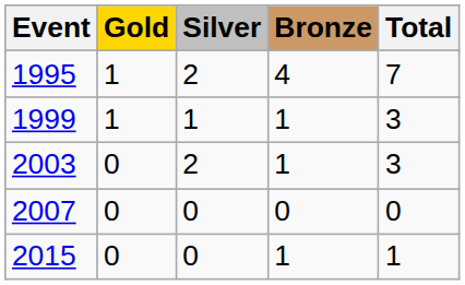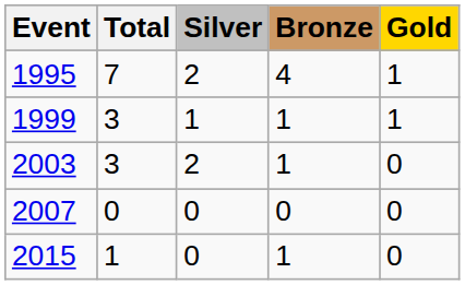columns swapped: Gold <-> Total
